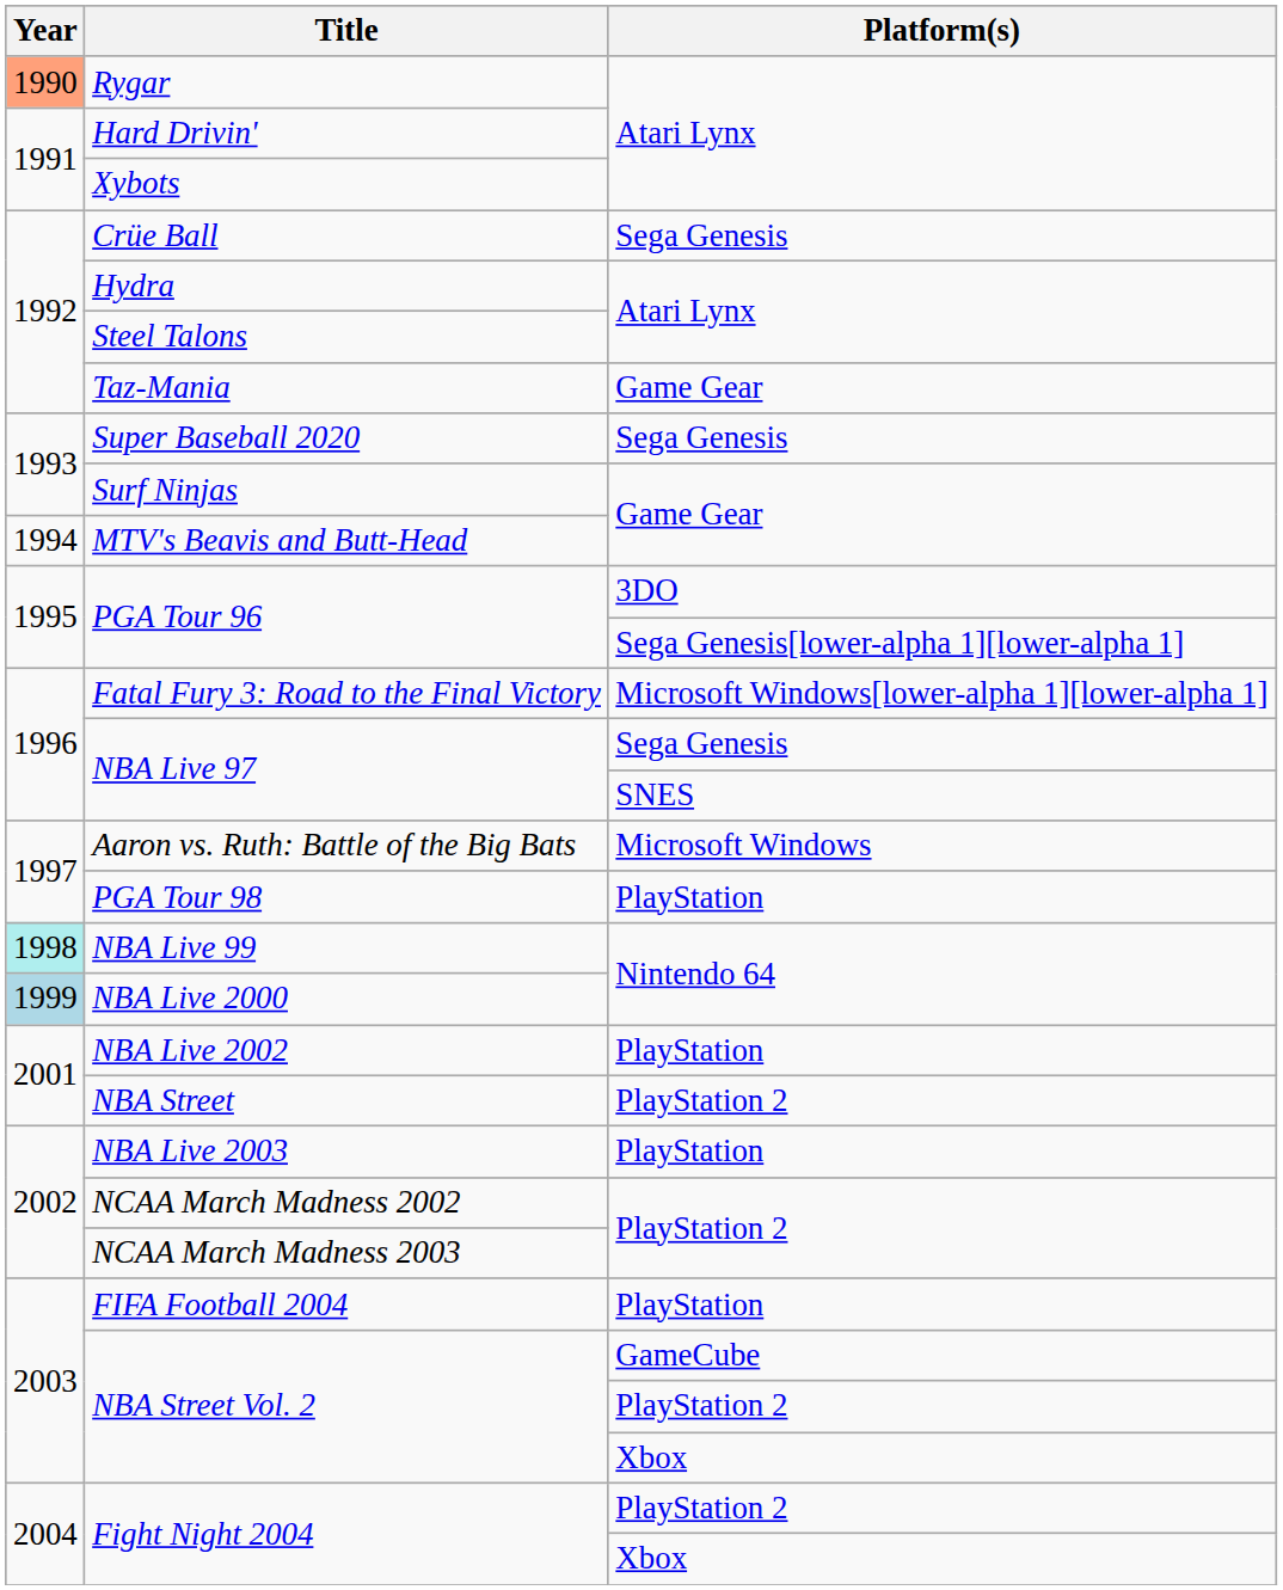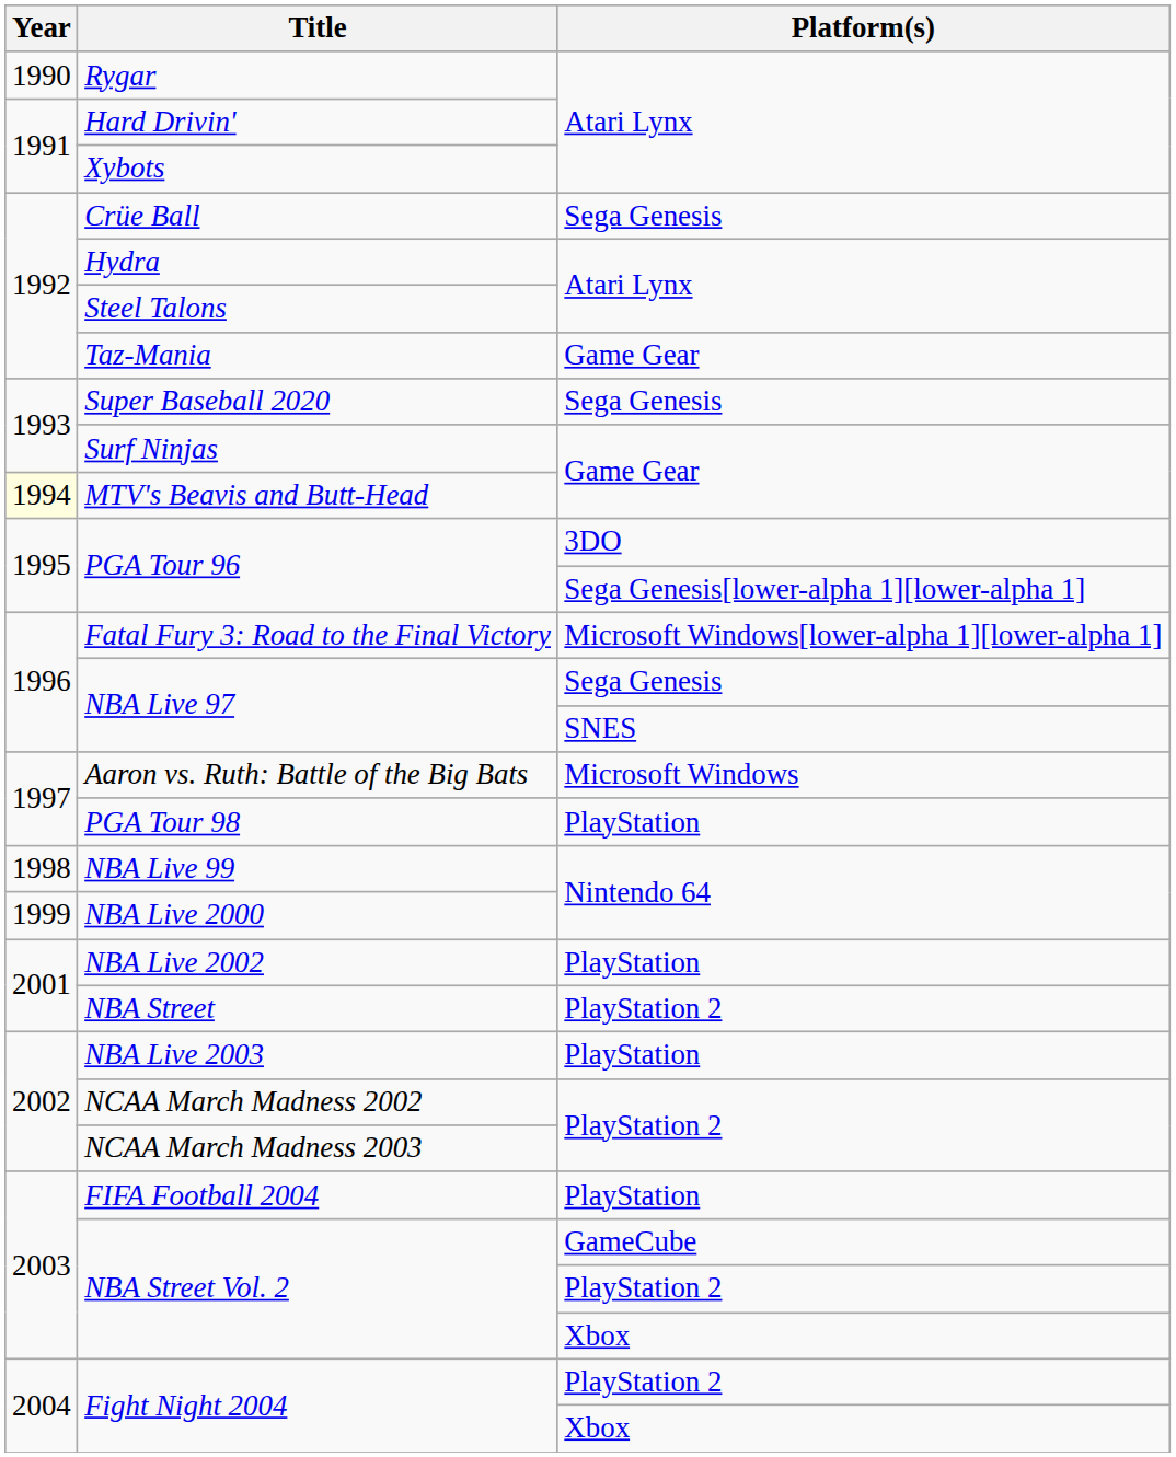Rygar | Year: lightsalmon background -> no background
MTV's Beavis and Butt-Head | Year: no background -> lightyellow background
NBA Live 99 | Year: paleturquoise background -> no background
NBA Live 2000 | Year: lightblue background -> no background
